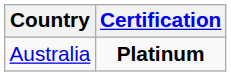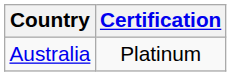Australia | Certification: bold -> normal
